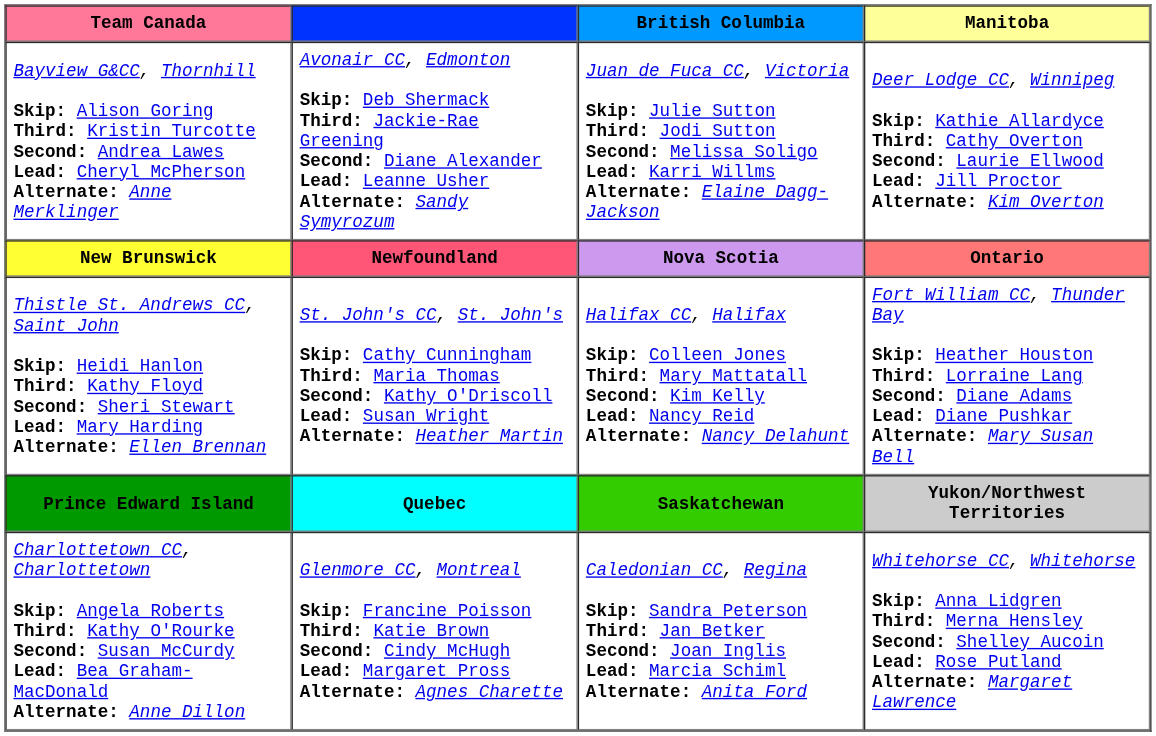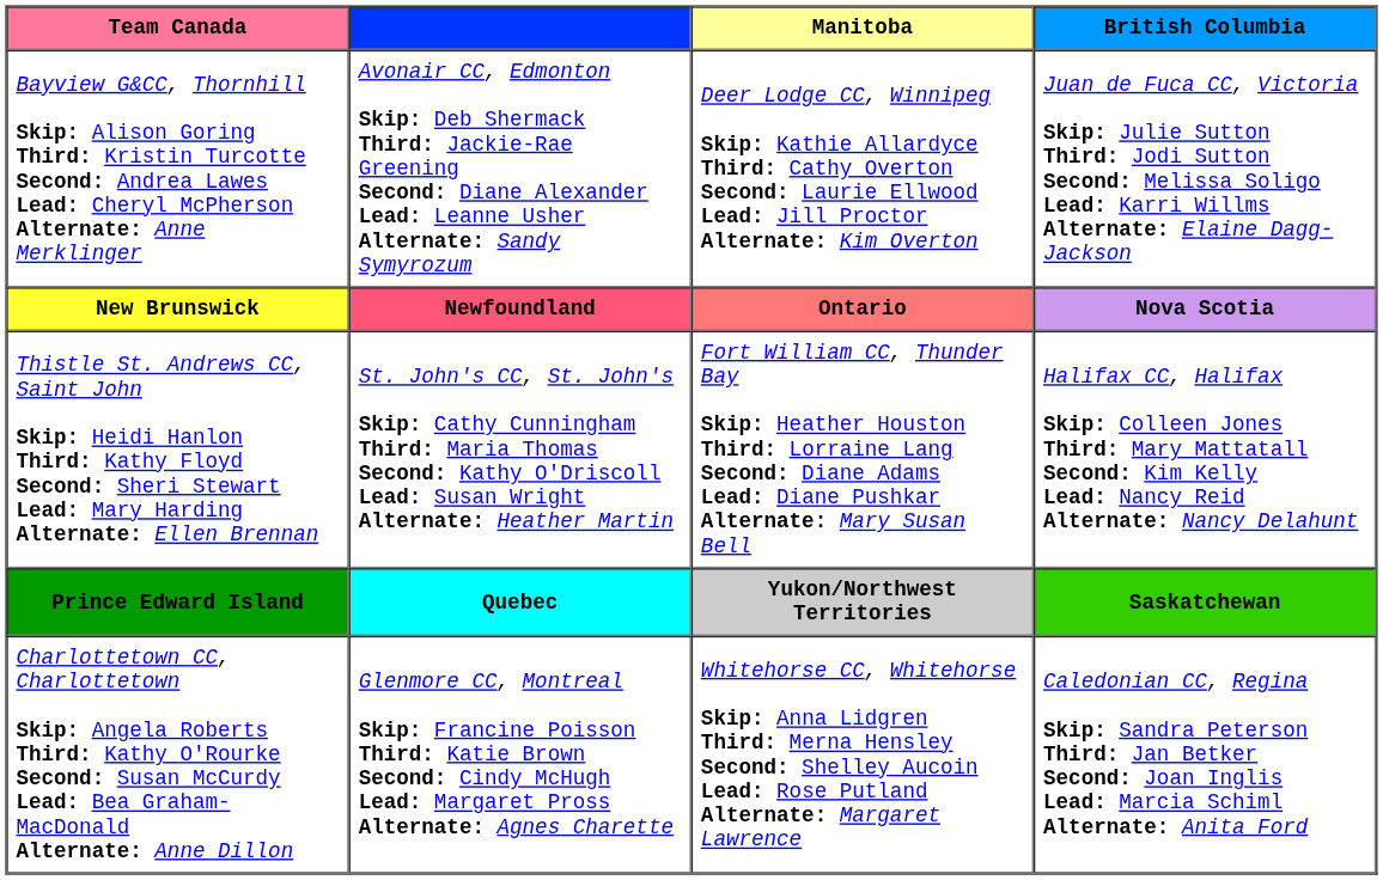columns swapped: British Columbia <-> Manitoba
